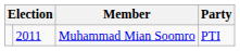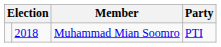Muhammad Mian Soomro | column 2: 2011 -> 2018
